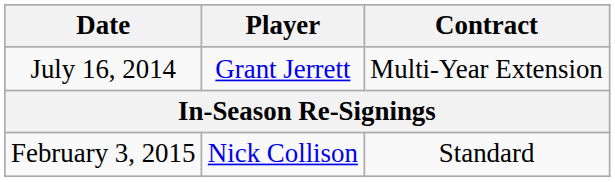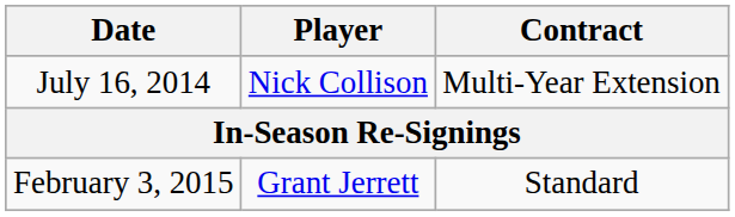July 16, 2014 | Player: Grant Jerrett -> Nick Collison
February 3, 2015 | Player: Nick Collison -> Grant Jerrett
